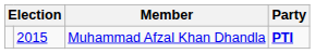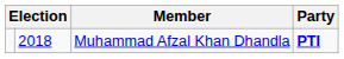Muhammad Afzal Khan Dhandla | column 2: 2015 -> 2018
